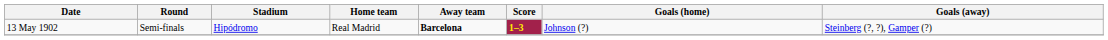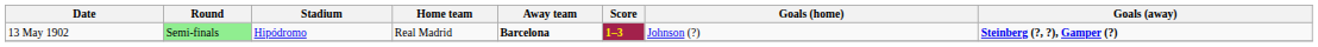13 May 1902 | Round: no background -> lightgreen background
13 May 1902 | Goals (away): normal -> bold
